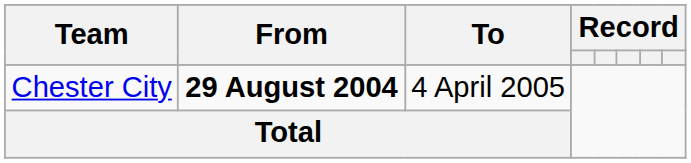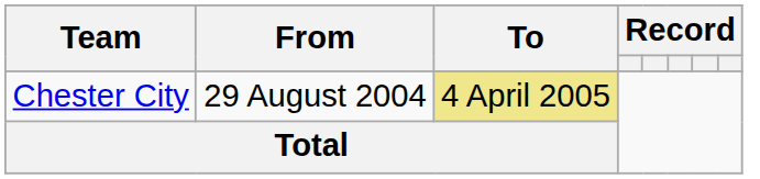Chester City | From: bold -> normal
Chester City | To: no background -> khaki background
